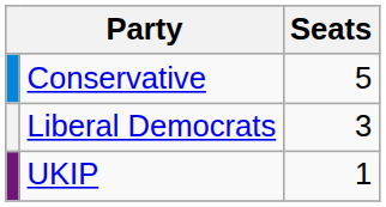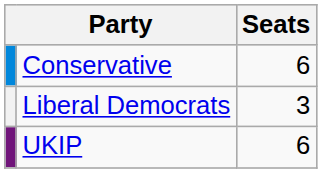Conservative | Seats: 5 -> 6
UKIP | Seats: 1 -> 6
